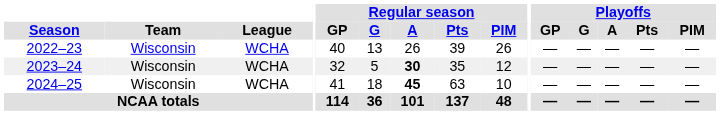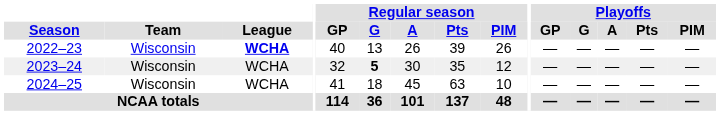2022–23 | League: normal -> bold
2023–24 | Regular season / G: normal -> bold
2023–24 | Regular season / A: bold -> normal
2024–25 | Regular season / A: bold -> normal
